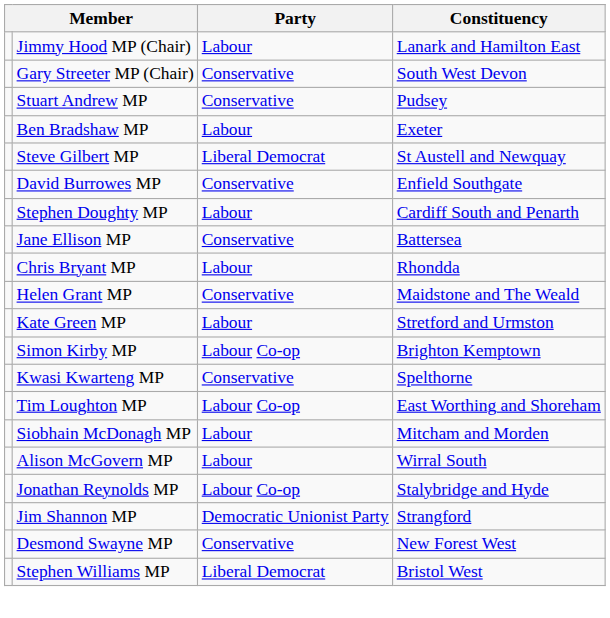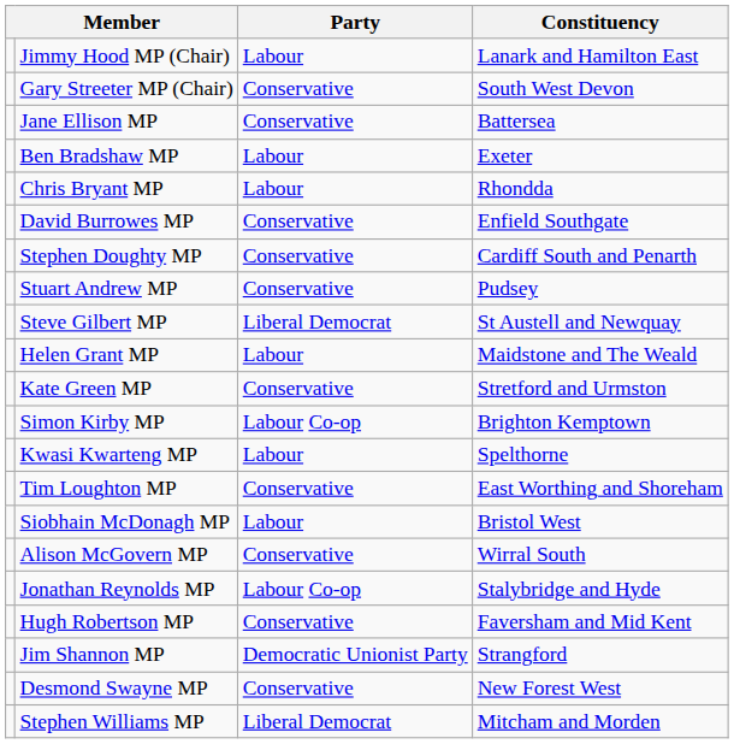rows swapped: Stuart Andrew MP <-> Jane Ellison MP
rows swapped: Chris Bryant MP <-> Steve Gilbert MP
Stephen Doughty MP | Party: Labour -> Conservative
Helen Grant MP | Party: Conservative -> Labour
Kate Green MP | Party: Labour -> Conservative
Kwasi Kwarteng MP | Party: Conservative -> Labour
Tim Loughton MP | Party: Labour Co-op -> Conservative
Siobhain McDonagh MP | Constituency: Mitcham and Morden -> Bristol West
Alison McGovern MP | Party: Labour -> Conservative
+ row: Hugh Robertson MP | Conservative | Faversham and Mid Kent
Stephen Williams MP | Constituency: Bristol West -> Mitcham and Morden
